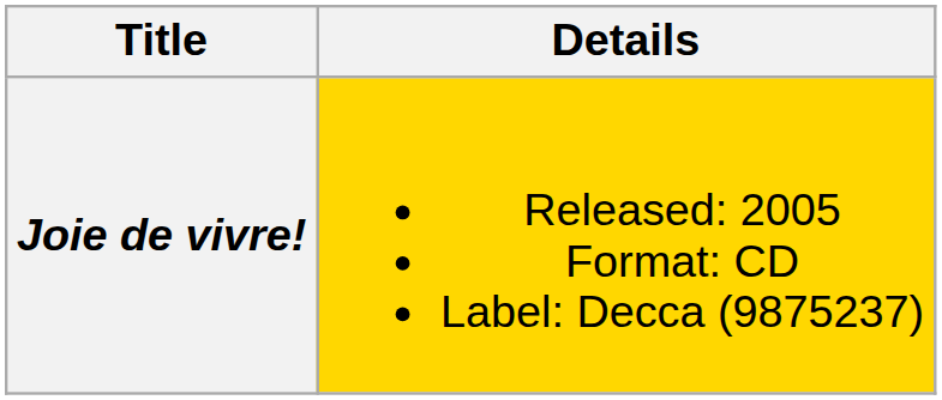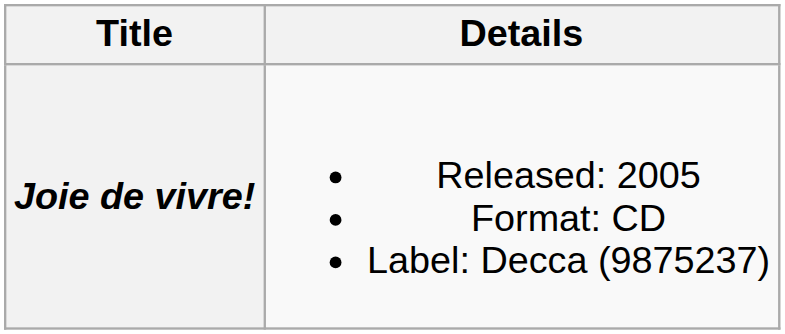Joie de vivre! | Details: gold background -> no background
